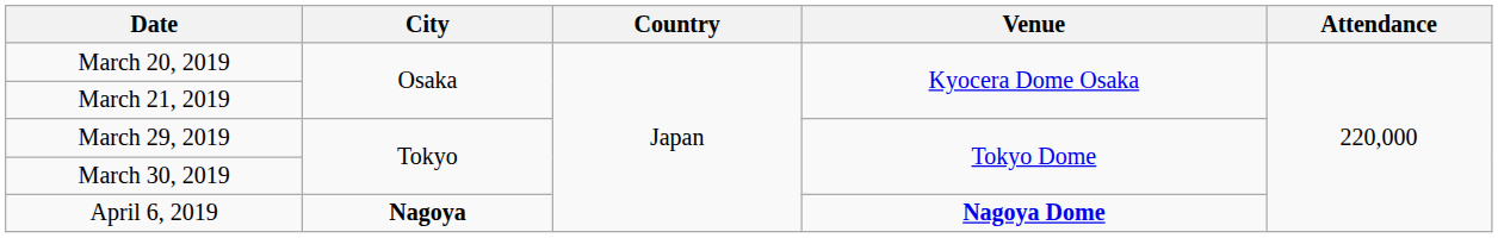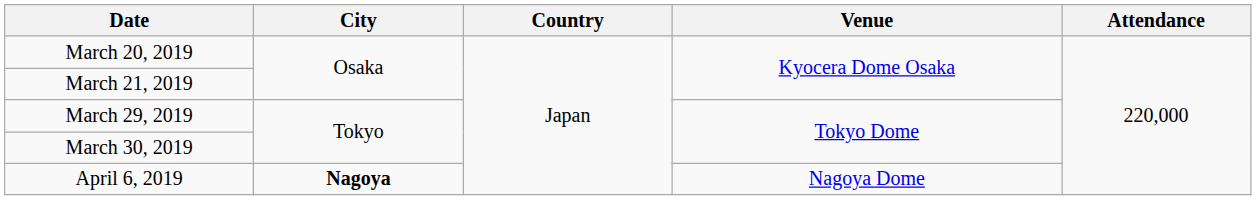April 6, 2019 | Venue: bold -> normal
